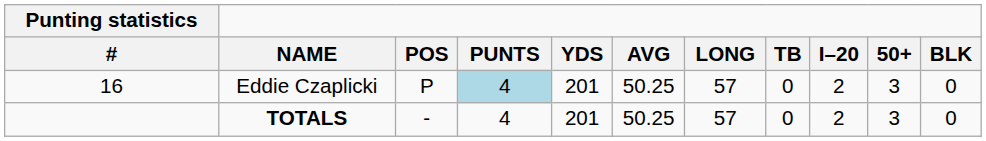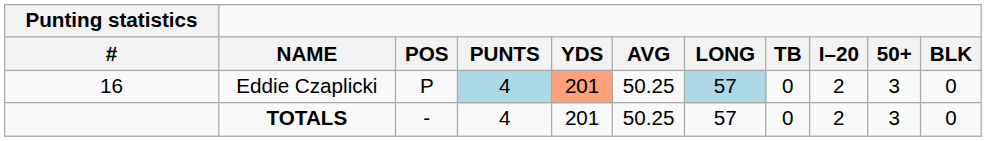Eddie Czaplicki | YDS: no background -> lightsalmon background
Eddie Czaplicki | LONG: no background -> lightblue background
